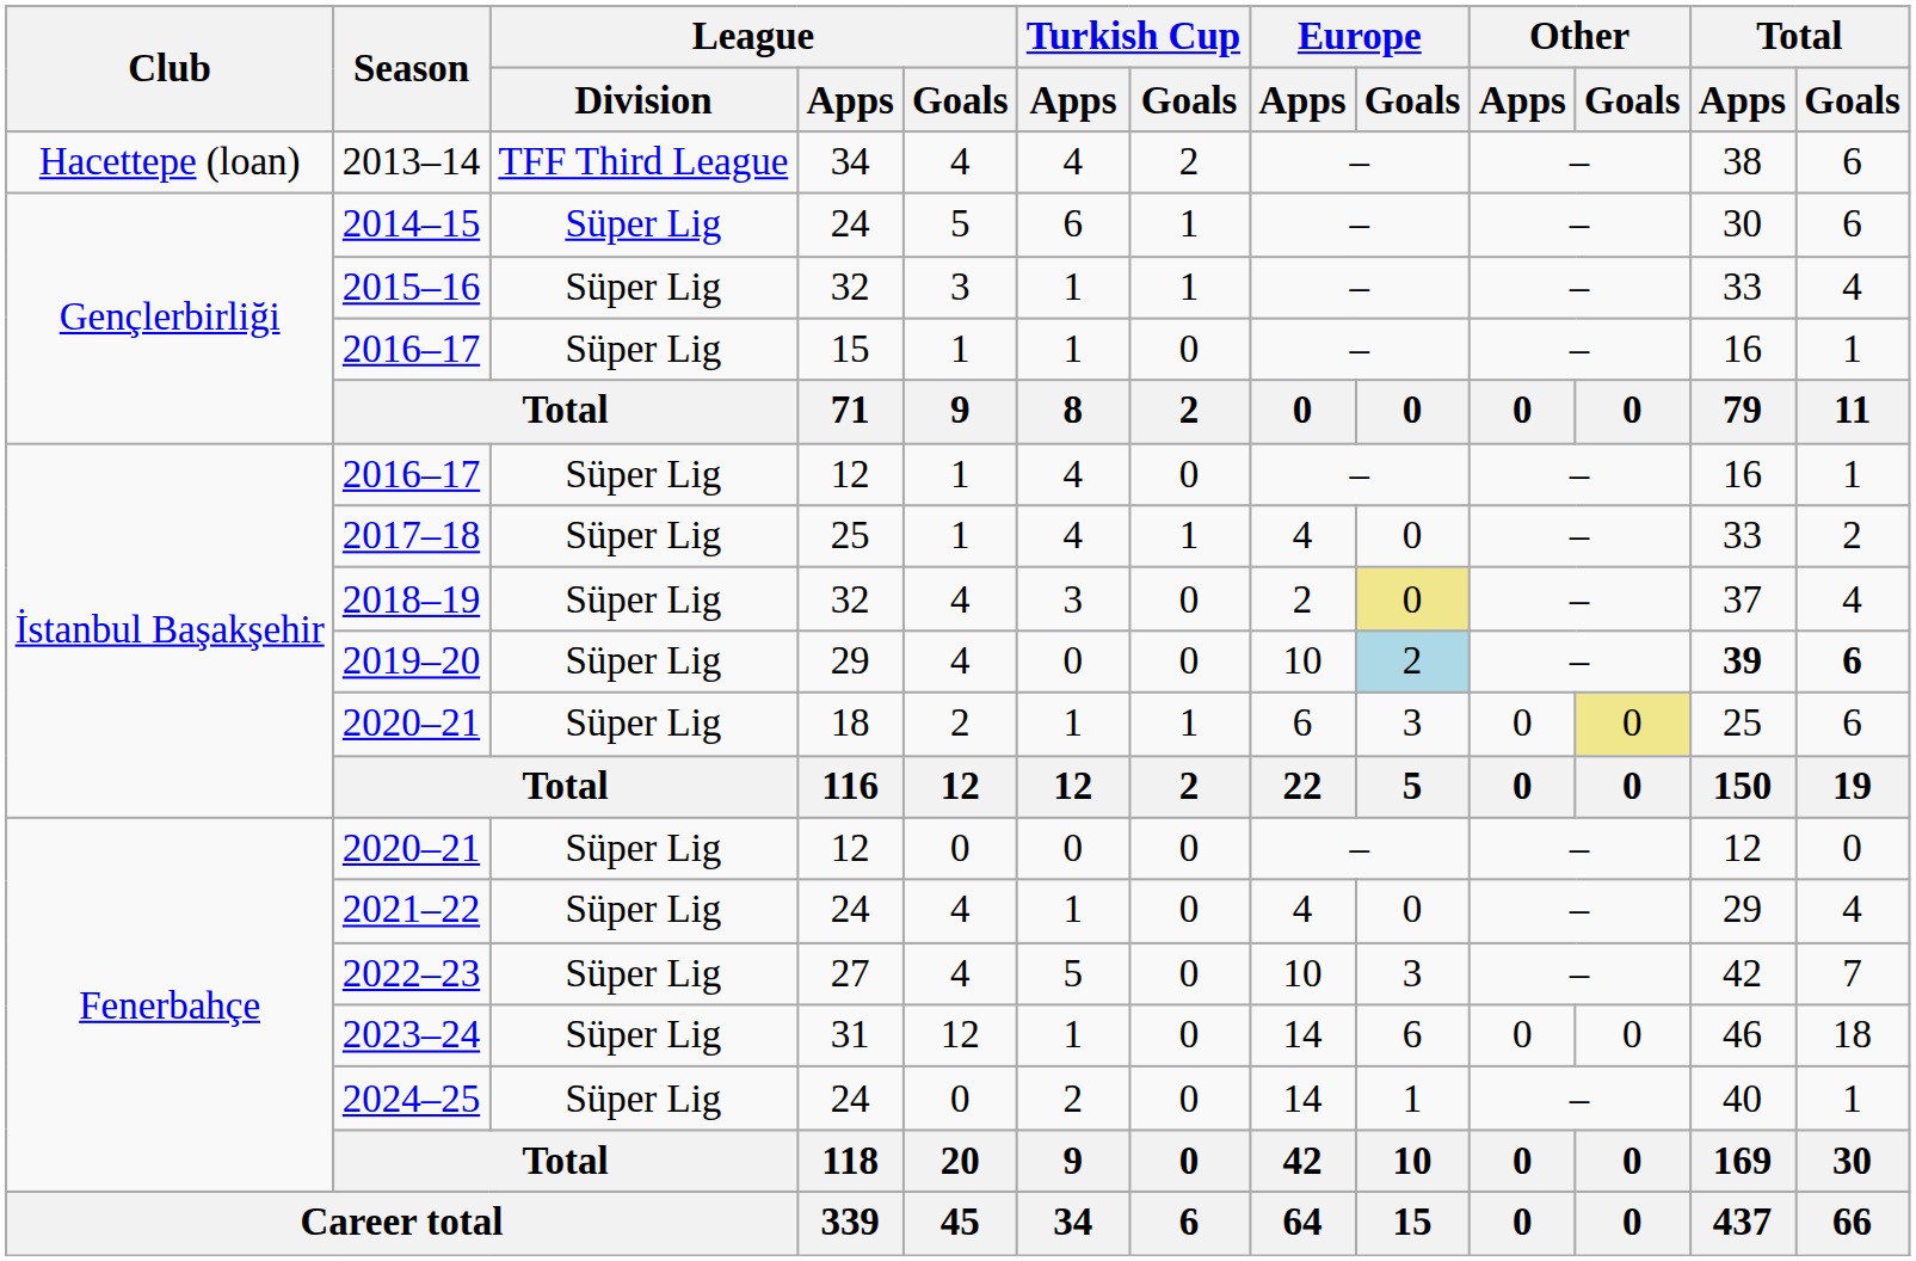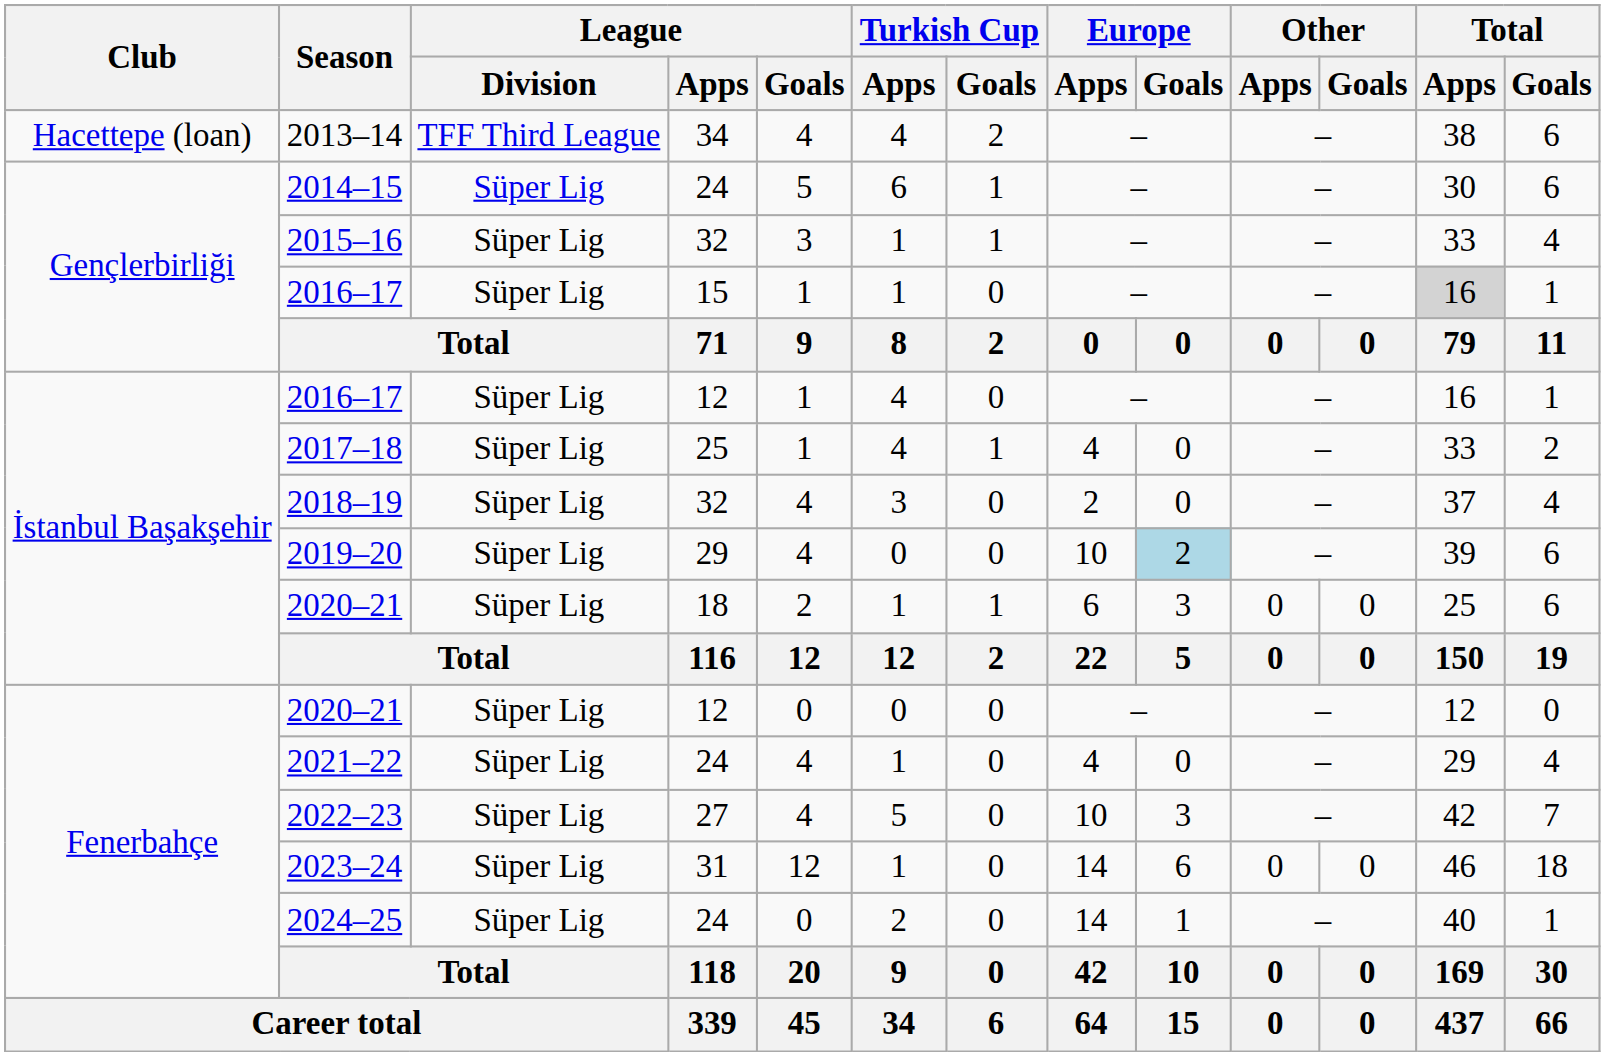2016–17 / 15 | Total / Apps: no background -> lightgrey background
2018–19 | Europe / Goals: khaki background -> no background
2019–20 | Total / Apps: bold -> normal
2019–20 | Total / Goals: bold -> normal
2020–21 / 18 | Other / Goals: khaki background -> no background
